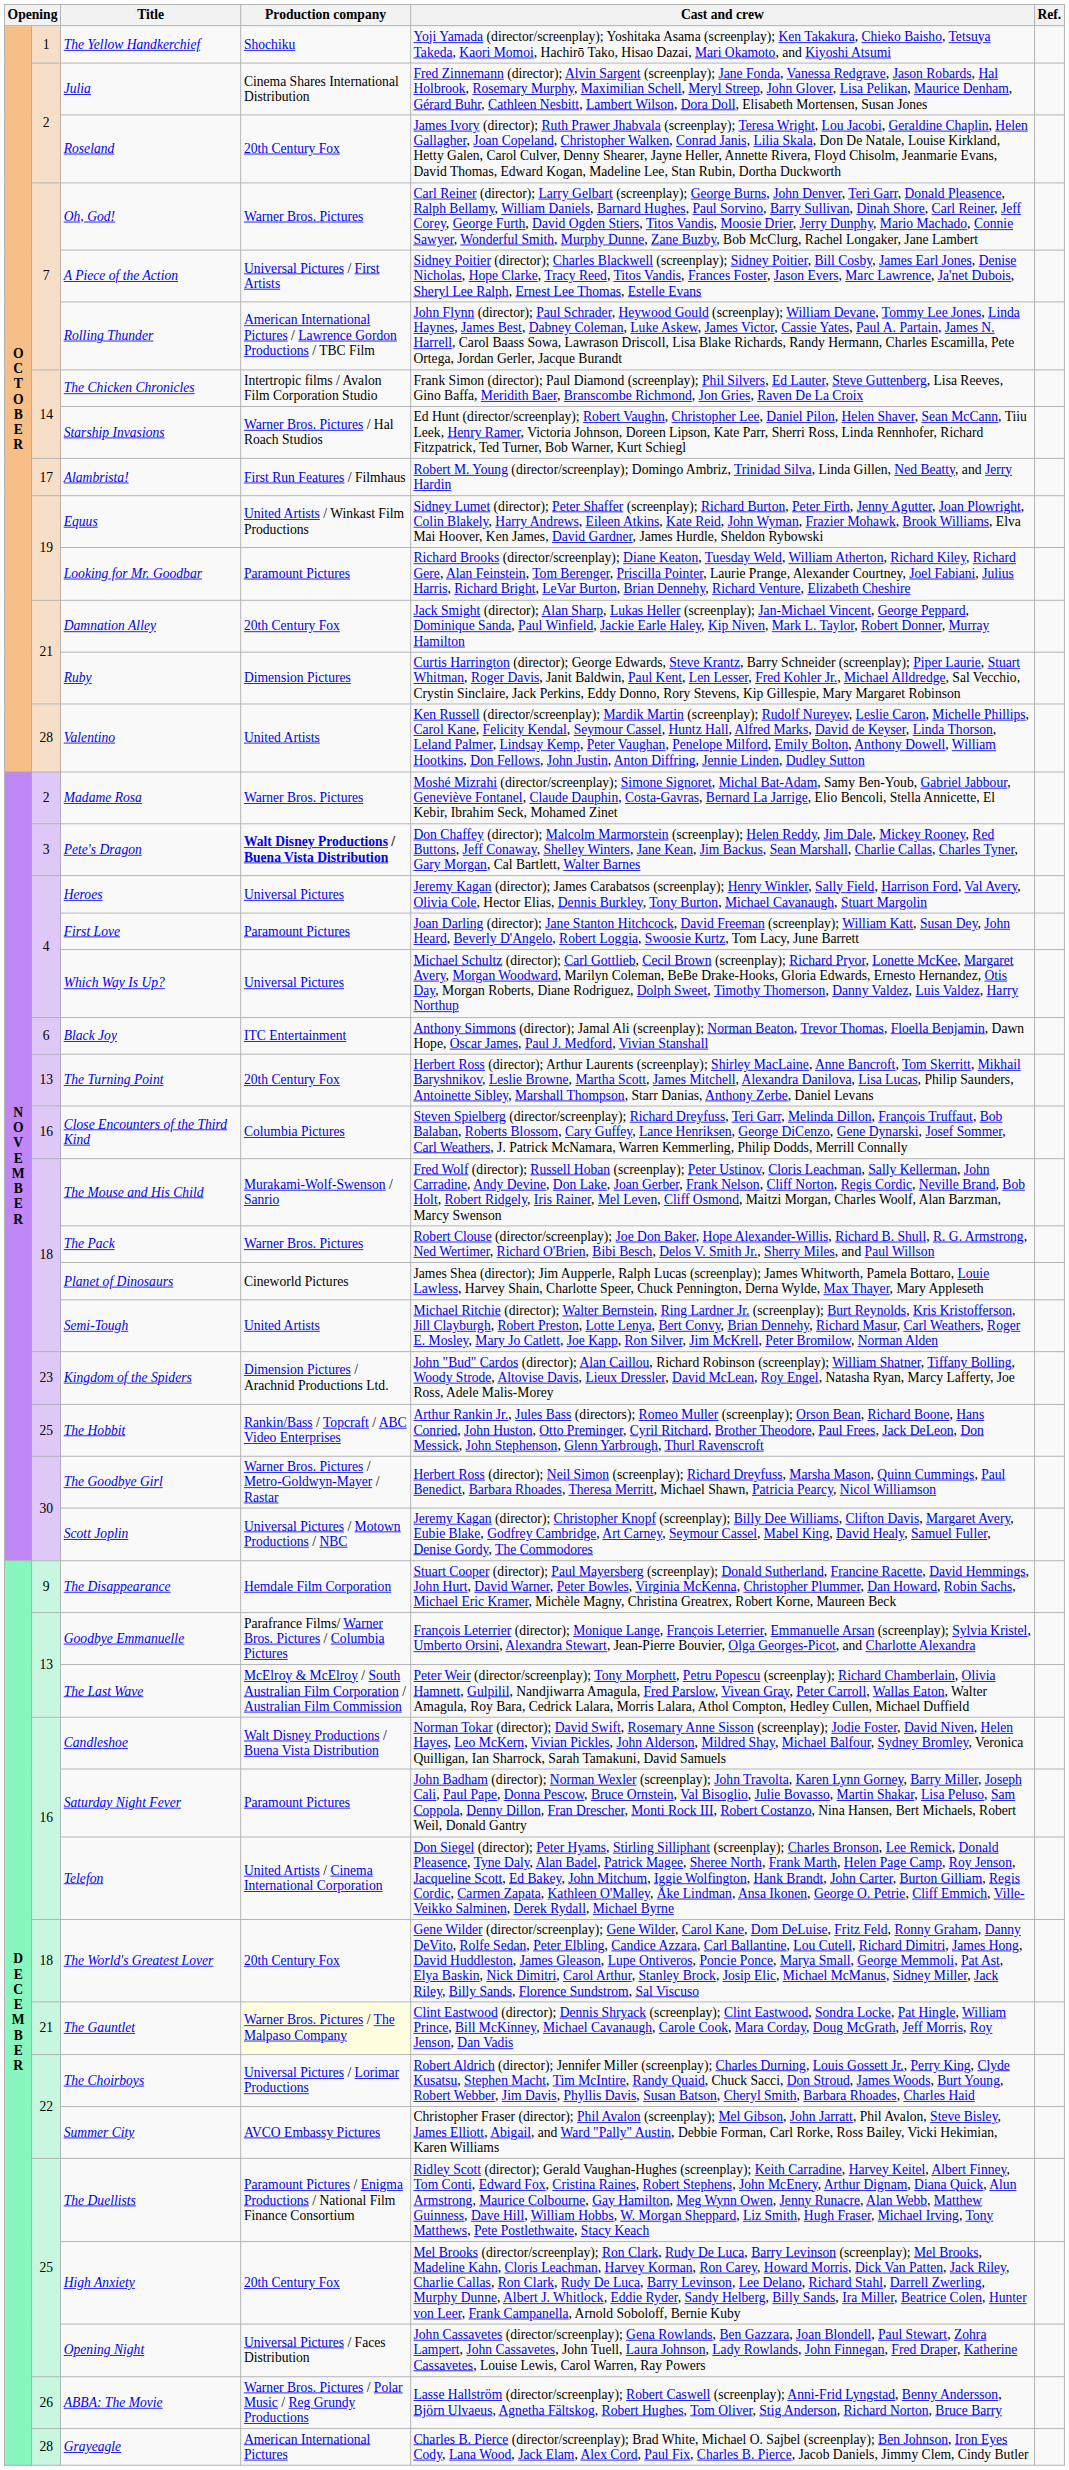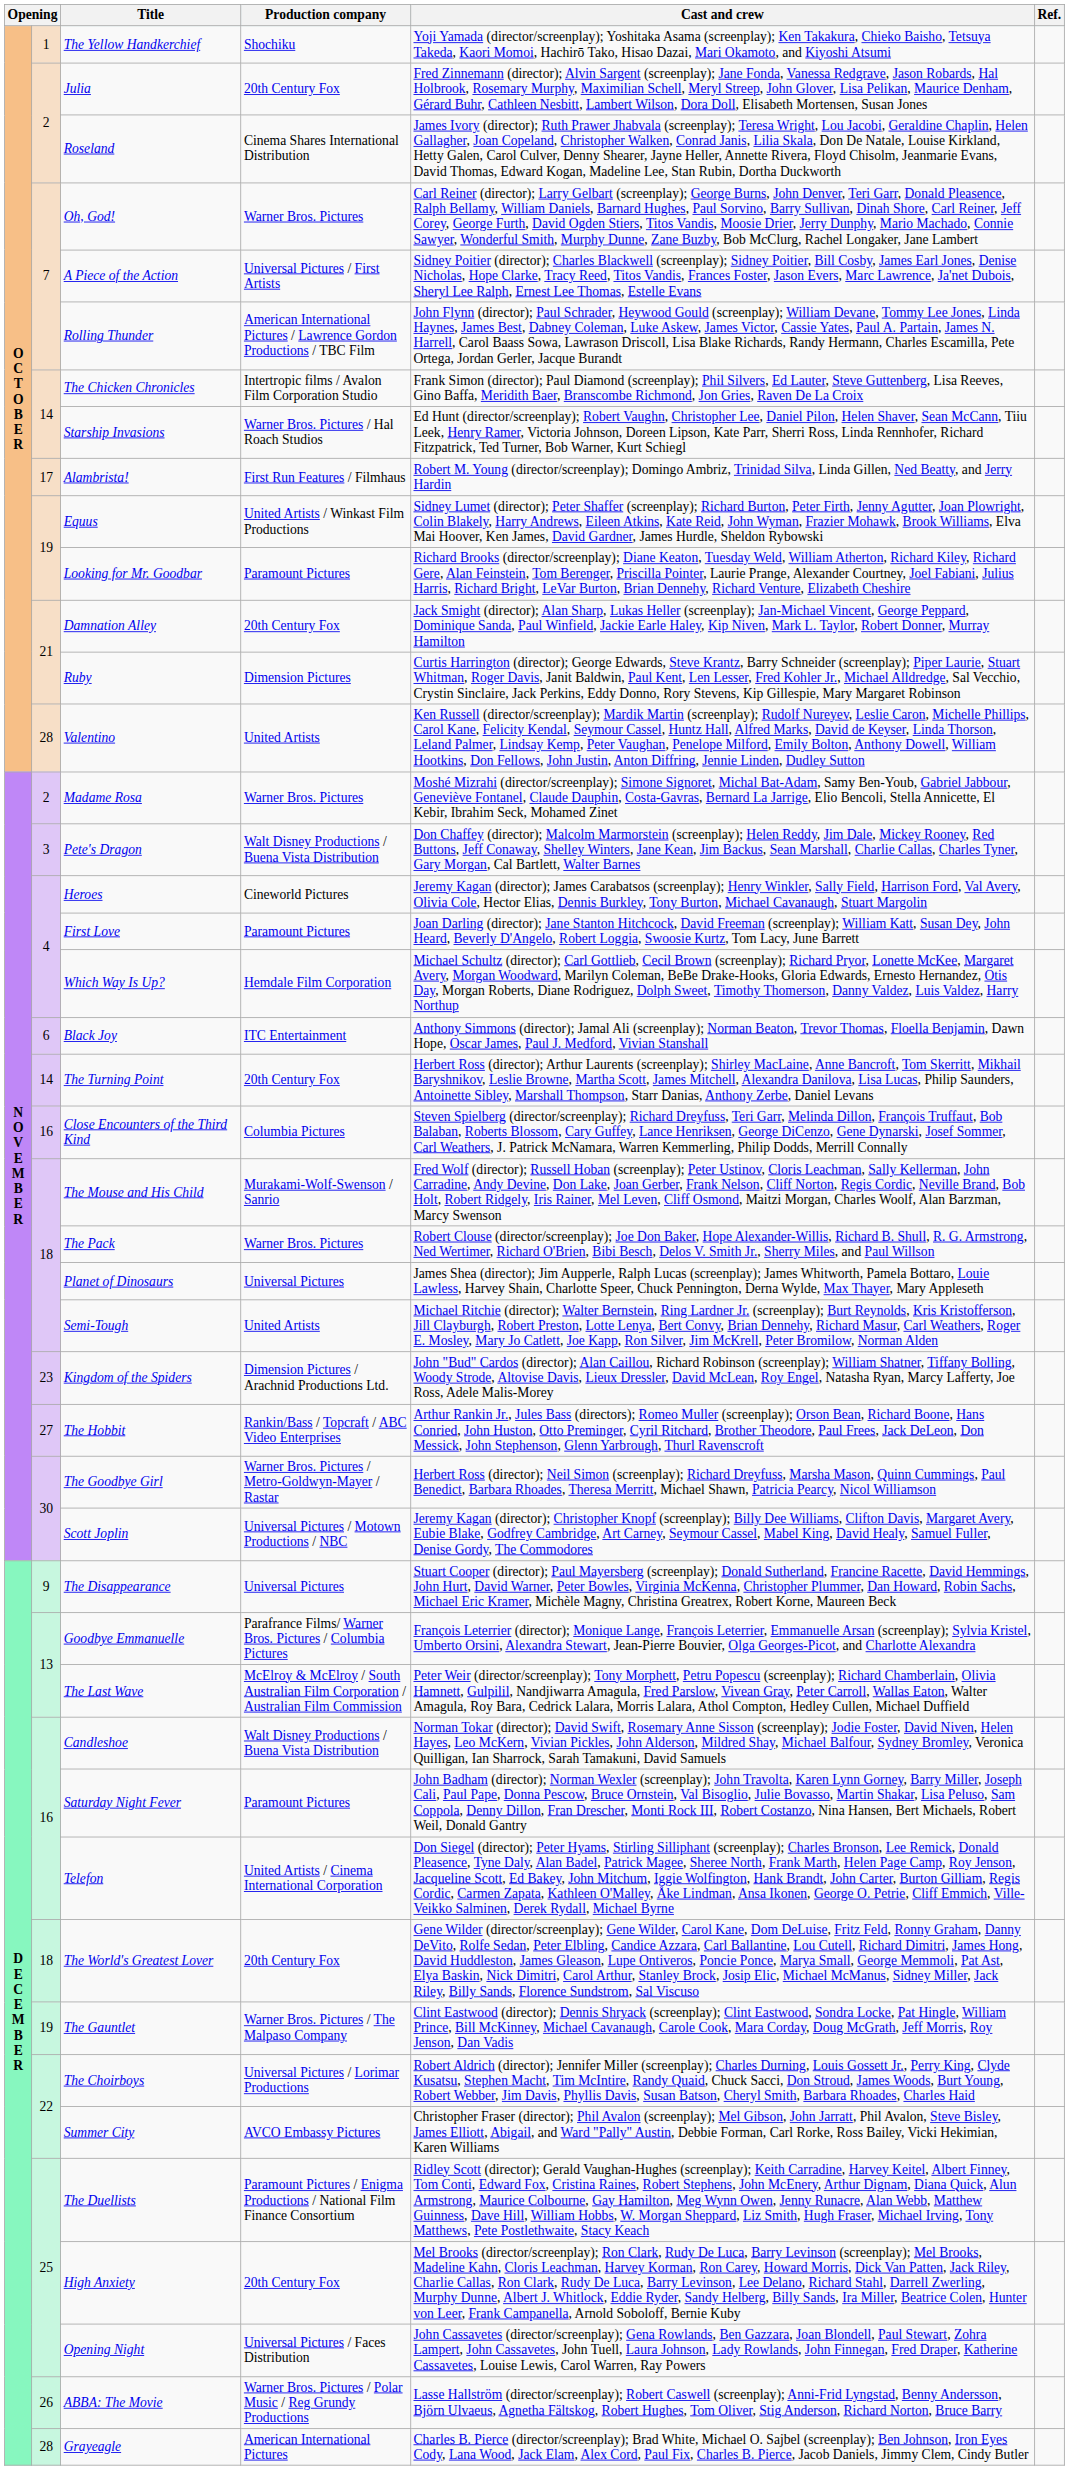Julia | Production company: Cinema Shares International Distribution -> 20th Century Fox
Roseland | Production company: 20th Century Fox -> Cinema Shares International Distribution
Pete's Dragon | Production company: bold -> normal
Heroes | Production company: Universal Pictures -> Cineworld Pictures
Which Way Is Up? | Production company: Universal Pictures -> Hemdale Film Corporation
The Turning Point | column 2: 13 -> 14
Planet of Dinosaurs | Production company: Cineworld Pictures -> Universal Pictures
The Hobbit | column 2: 25 -> 27
The Disappearance | Production company: Hemdale Film Corporation -> Universal Pictures
The Gauntlet | column 2: 21 -> 19
The Gauntlet | Production company: lightyellow background -> no background
